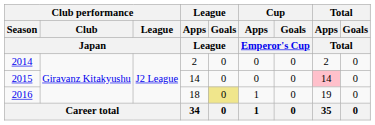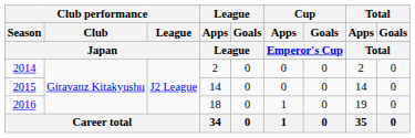2015 | Total / Apps / Total: pink background -> no background
2016 | League / Goals / League: khaki background -> no background
